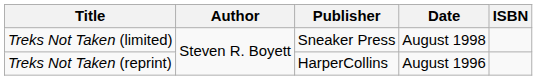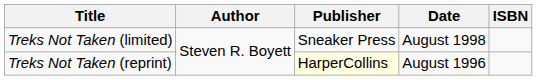Treks Not Taken (reprint) | Publisher: no background -> lightyellow background
